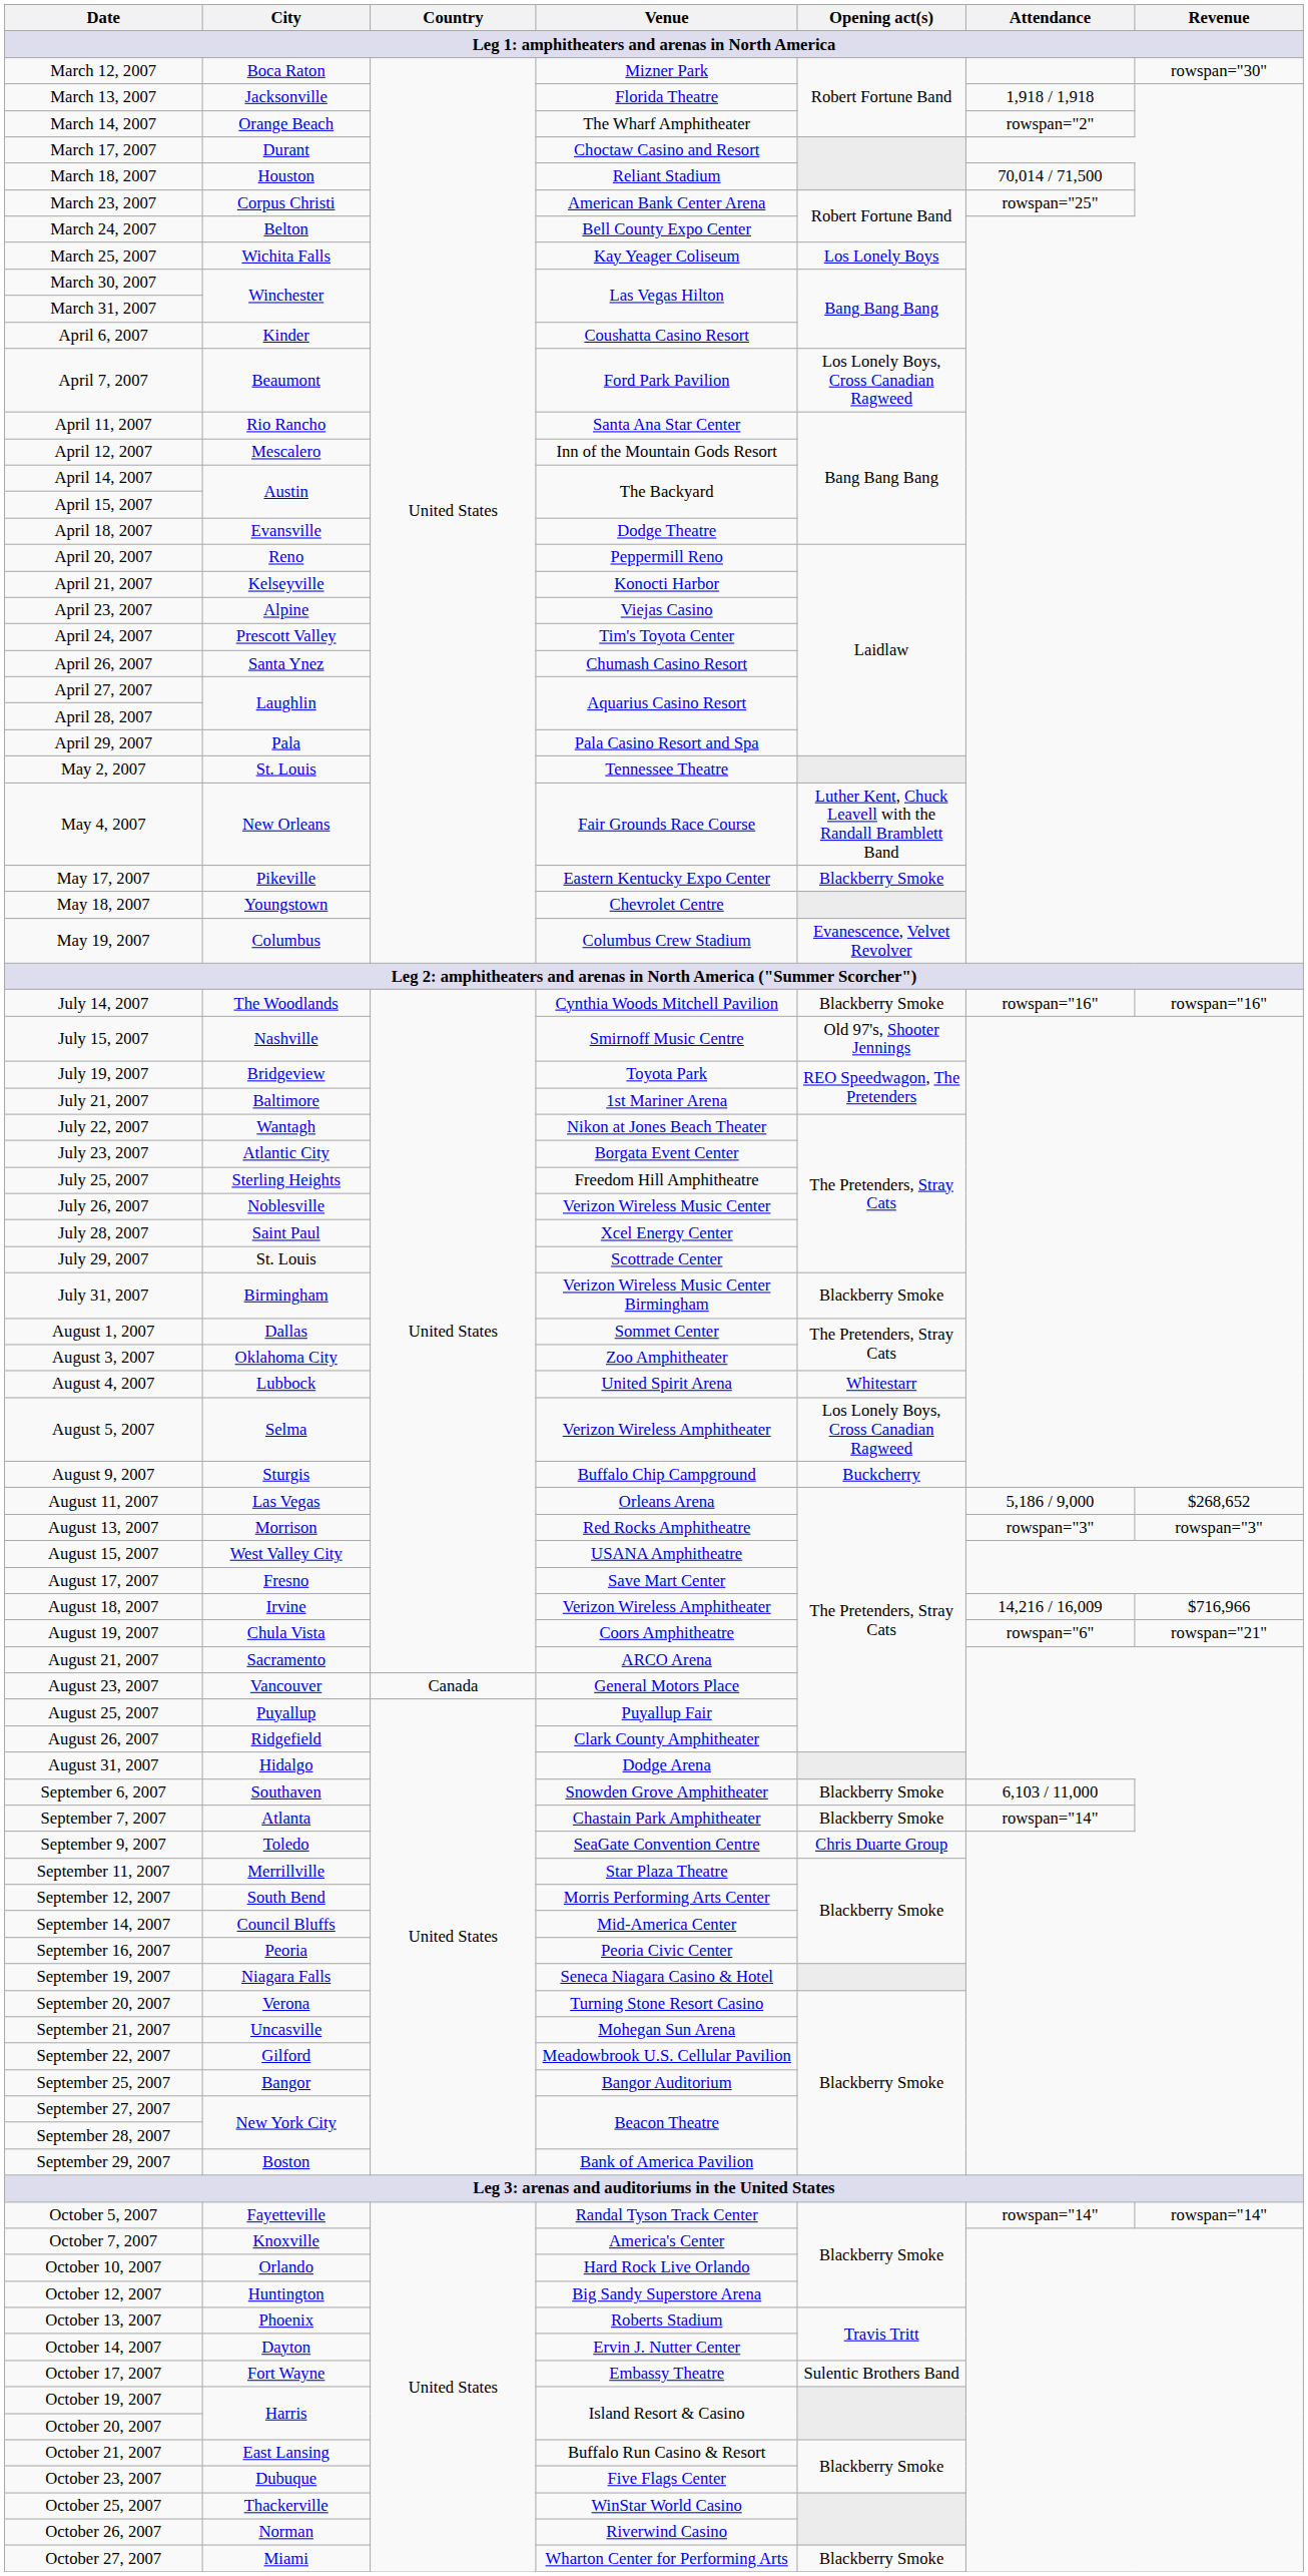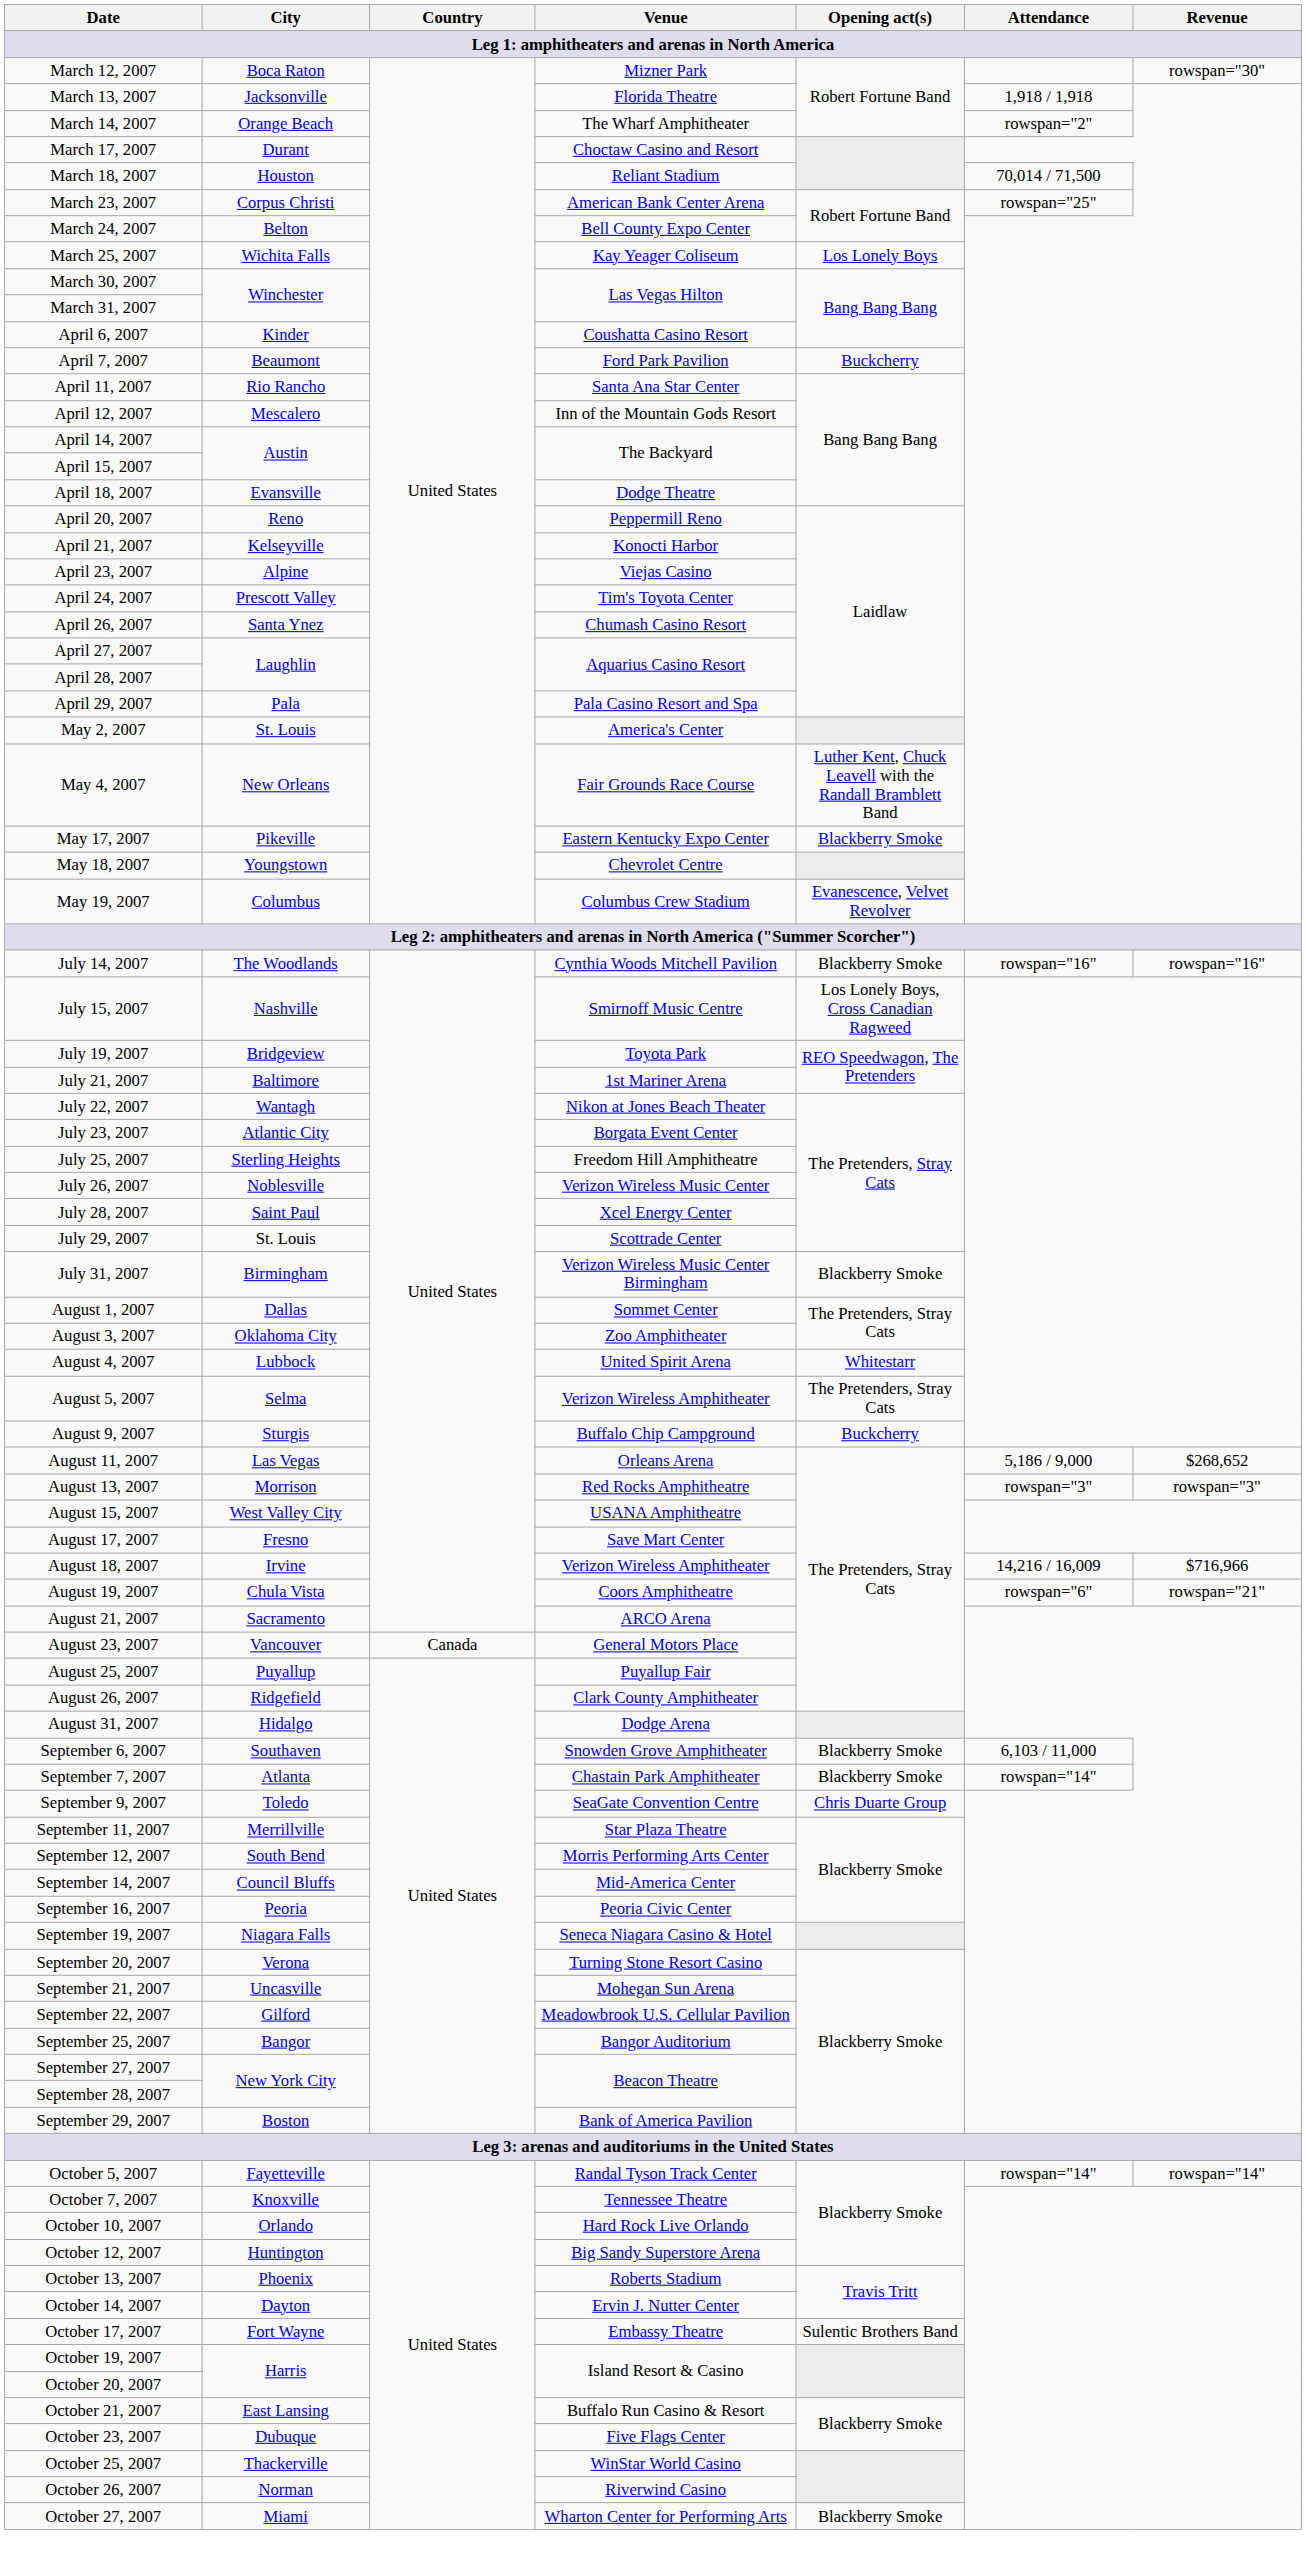April 7, 2007 | Opening act(s): Los Lonely Boys, Cross Canadian Ragweed -> Buckcherry
May 2, 2007 | Venue: Tennessee Theatre -> America's Center
July 15, 2007 | Opening act(s): Old 97's, Shooter Jennings -> Los Lonely Boys, Cross Canadian Ragweed
August 5, 2007 | Opening act(s): Los Lonely Boys, Cross Canadian Ragweed -> The Pretenders, Stray Cats
October 7, 2007 | Venue: America's Center -> Tennessee Theatre
